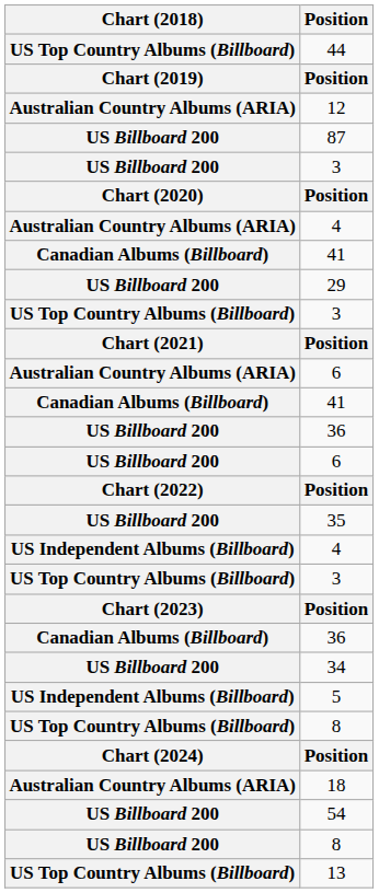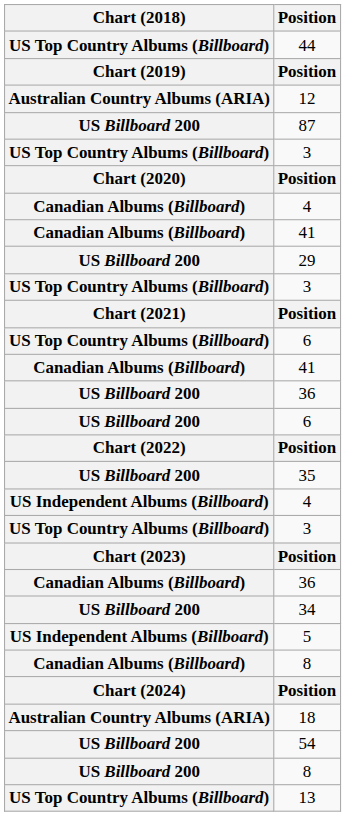row 6 | Chart (2018): US Billboard 200 -> US Top Country Albums (Billboard)
row 8 | Chart (2018): Australian Country Albums (ARIA) -> Canadian Albums (Billboard)
row 13 | Chart (2018): Australian Country Albums (ARIA) -> US Top Country Albums (Billboard)
row 25 | Chart (2018): US Top Country Albums (Billboard) -> Canadian Albums (Billboard)
